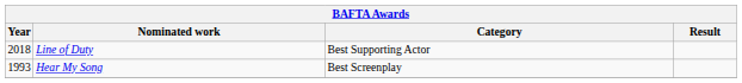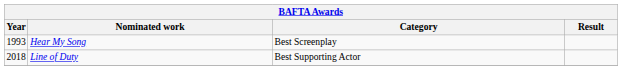rows swapped: Hear My Song <-> Line of Duty
